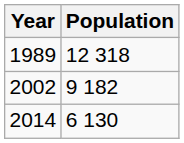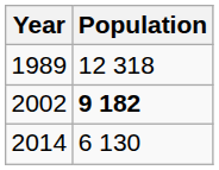2002 | Population: normal -> bold
